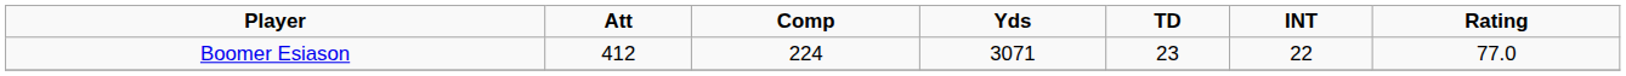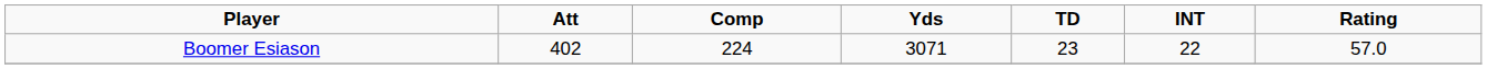Boomer Esiason | Att: 412 -> 402
Boomer Esiason | Rating: 77.0 -> 57.0
